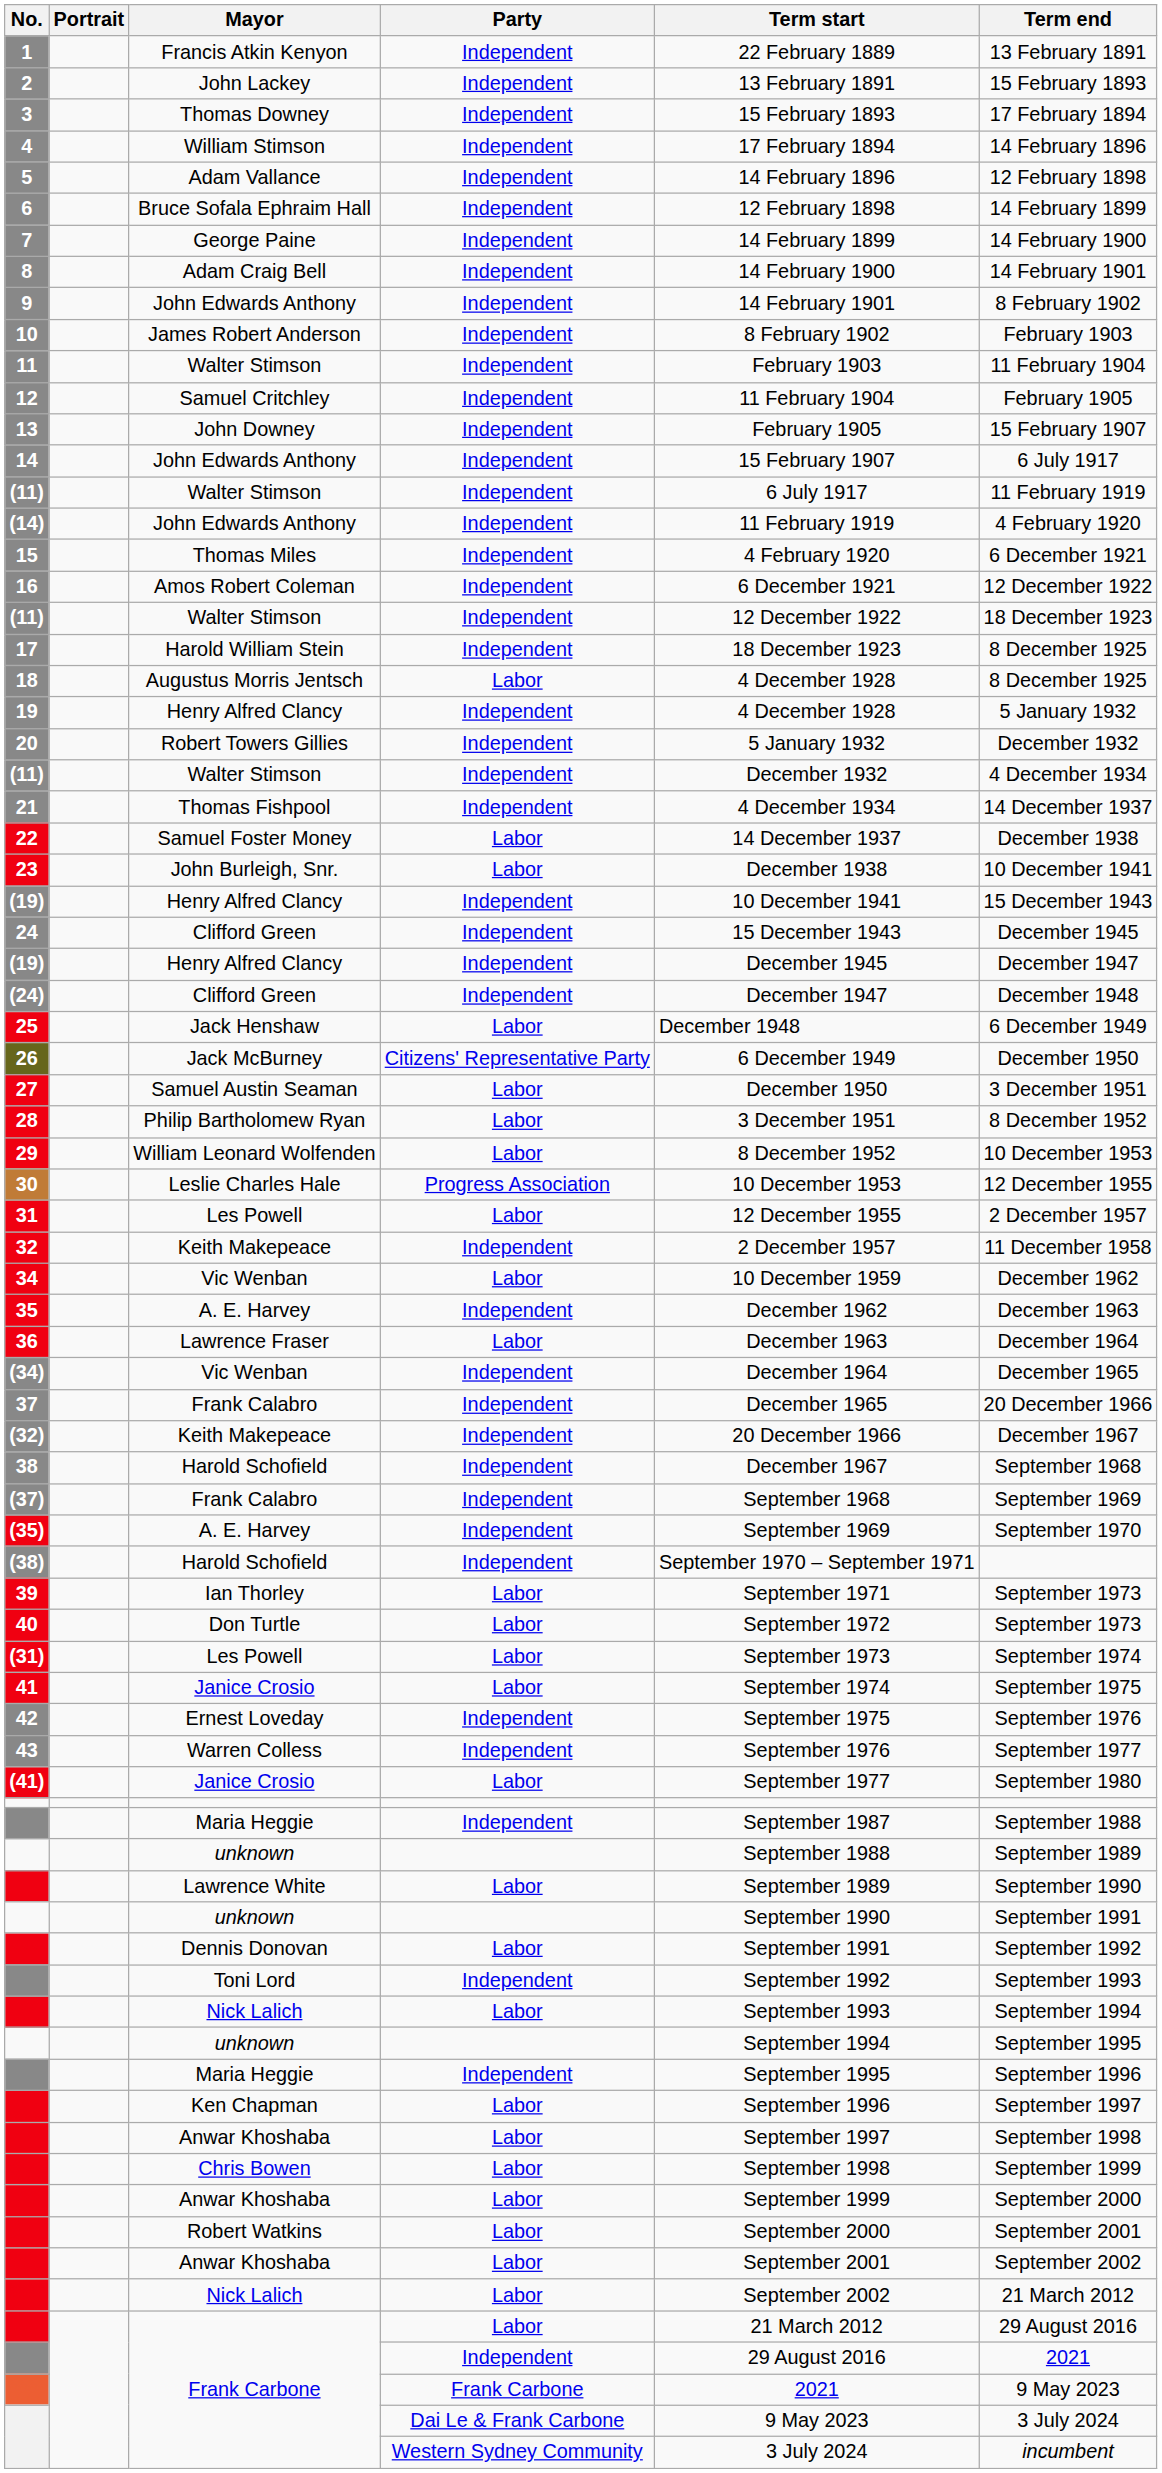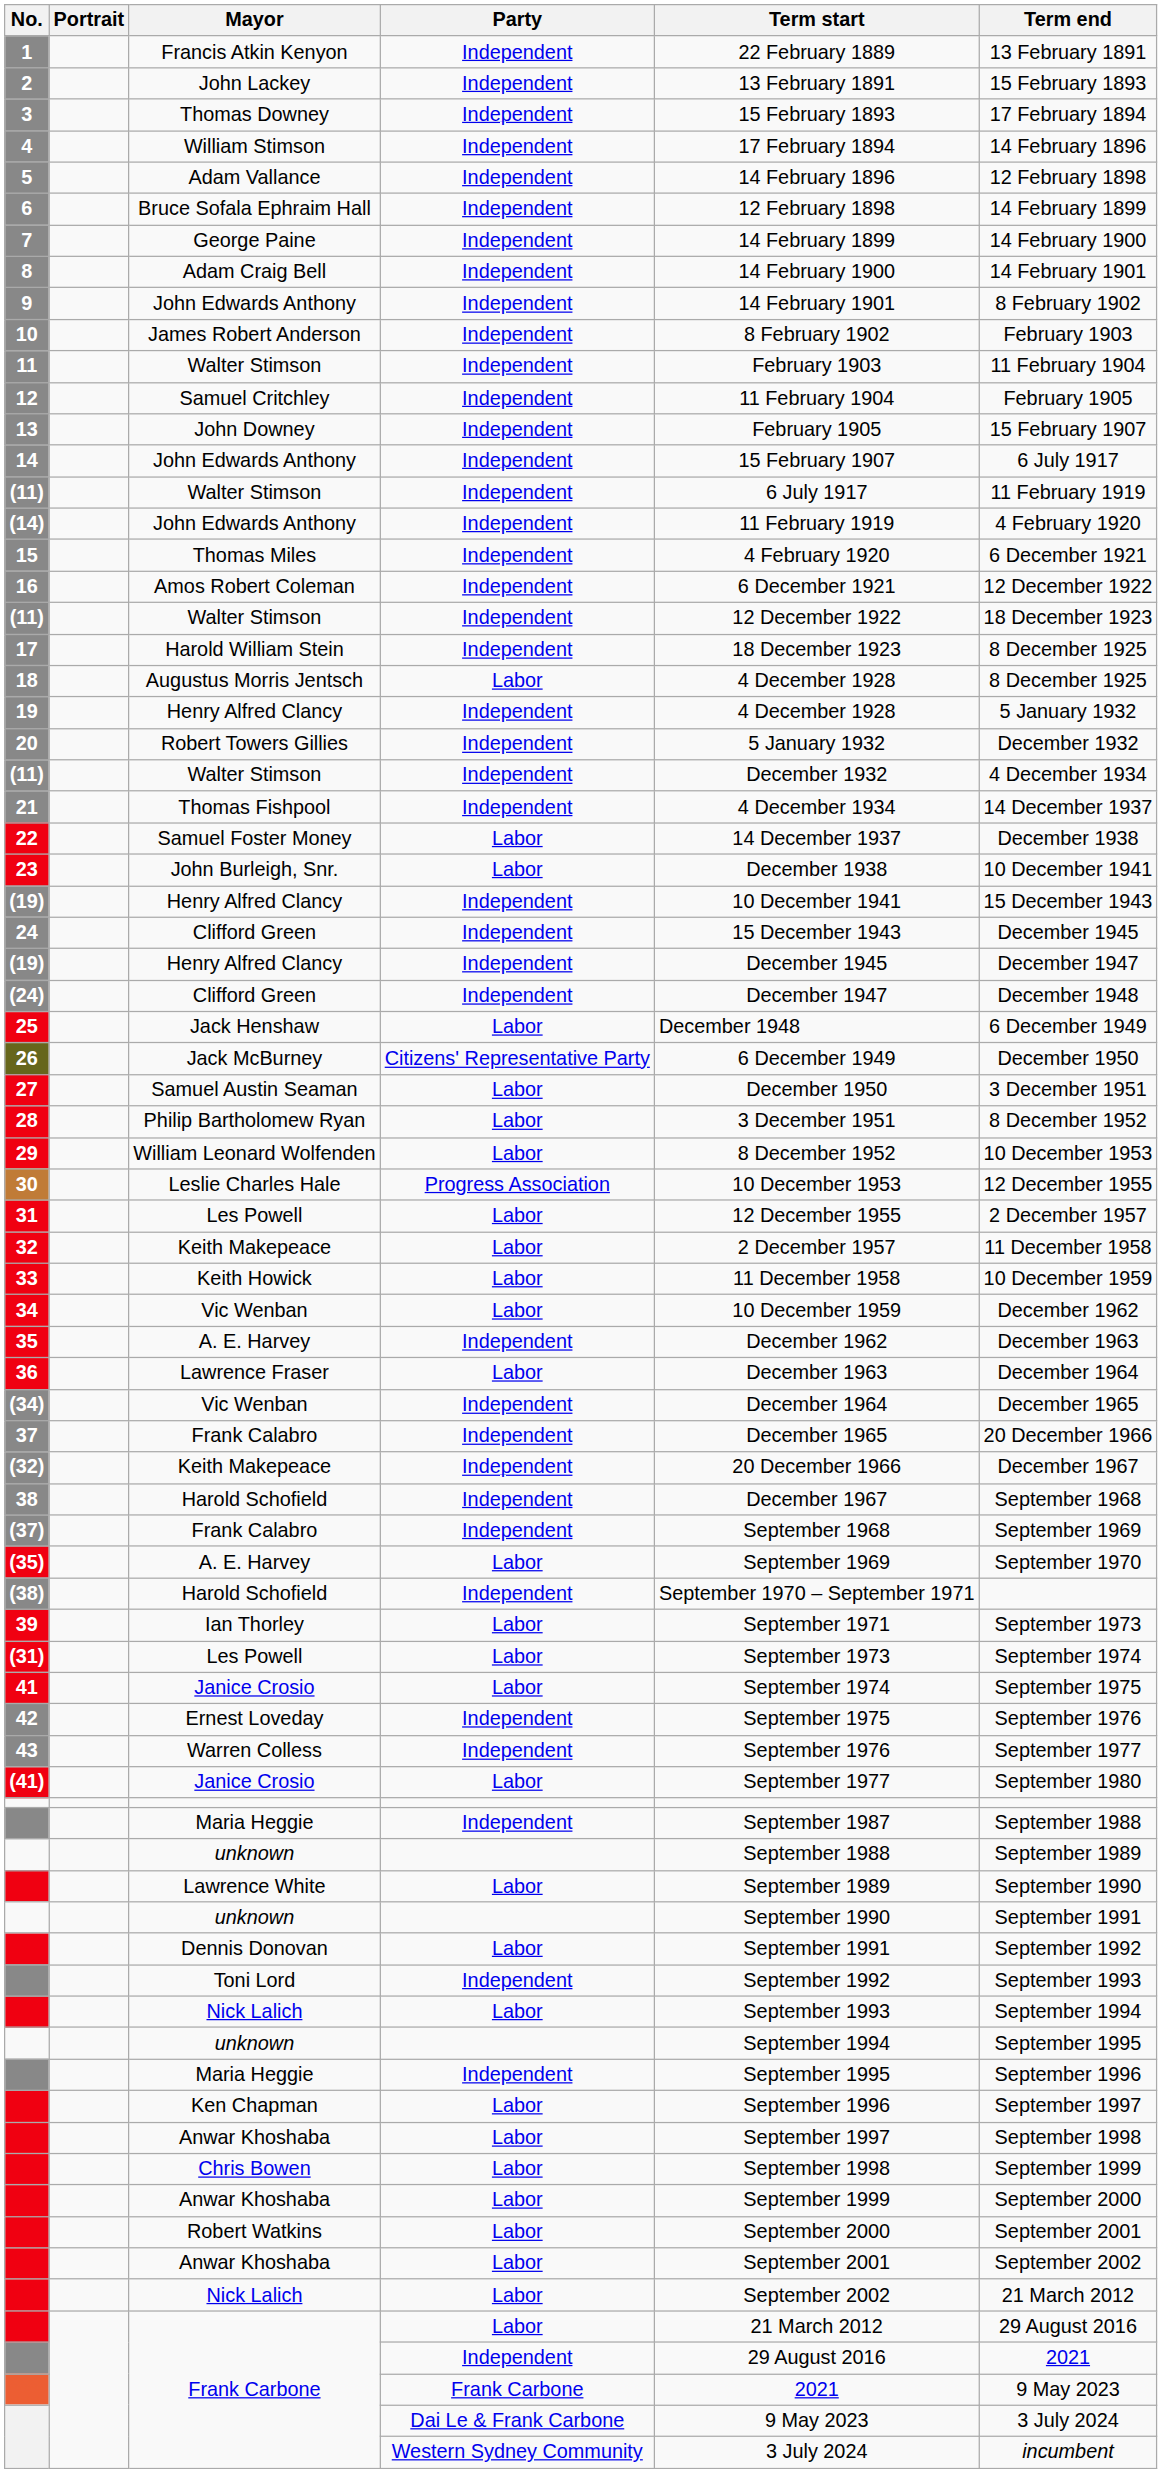32 | Party: Independent -> Labor
+ row: 33 | Keith Howick | Labor | 11 December 1958 | 10 December 1959
(35) | Party: Independent -> Labor
- row: 40 | Don Turtle | Labor | September 1972 | September 1973
